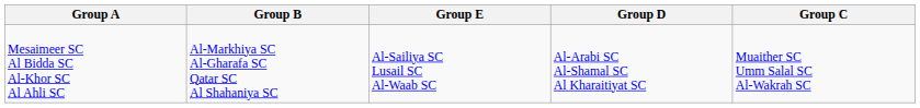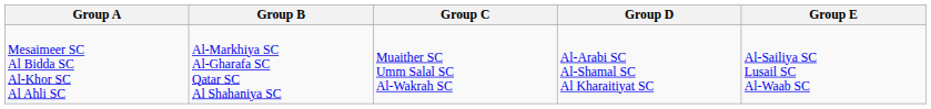columns swapped: Group C <-> Group E
